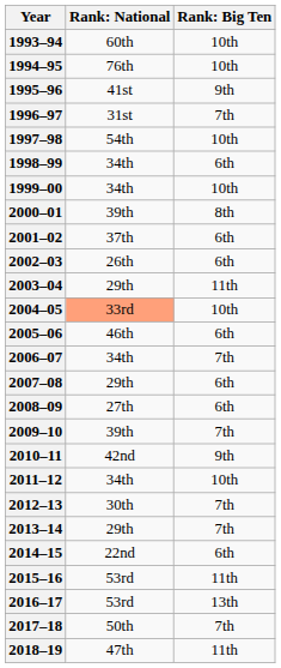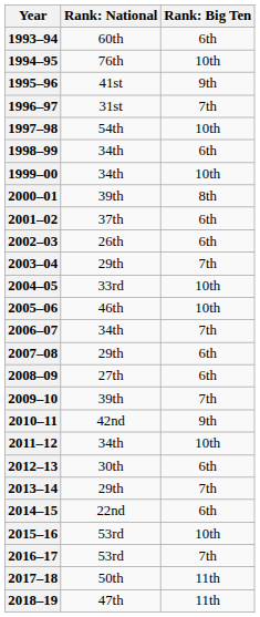1993–94 | column 3: 10th -> 6th
2003–04 | column 3: 11th -> 7th
2004–05 | column 2: lightsalmon background -> no background
2005–06 | column 3: 6th -> 10th
2012–13 | column 3: 7th -> 6th
2015–16 | column 3: 11th -> 10th
2016–17 | column 3: 13th -> 7th
2017–18 | column 3: 7th -> 11th
